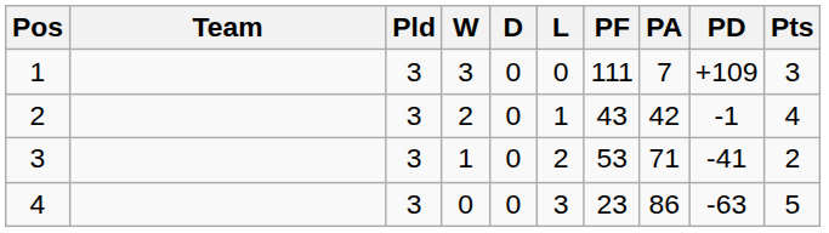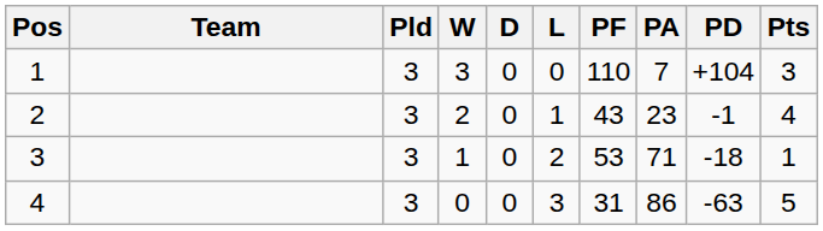row 2 | PF: 111 -> 110
row 2 | PD: +109 -> +104
row 3 | PA: 42 -> 23
row 4 | PD: -41 -> -18
row 4 | Pts: 2 -> 1
row 5 | PF: 23 -> 31
